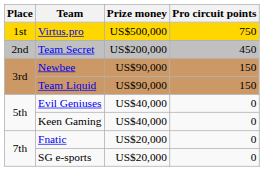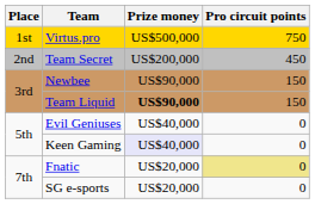Team Liquid | Prize money: normal -> bold
Keen Gaming | Prize money: no background -> lavender background
Fnatic | Pro circuit points: no background -> khaki background
